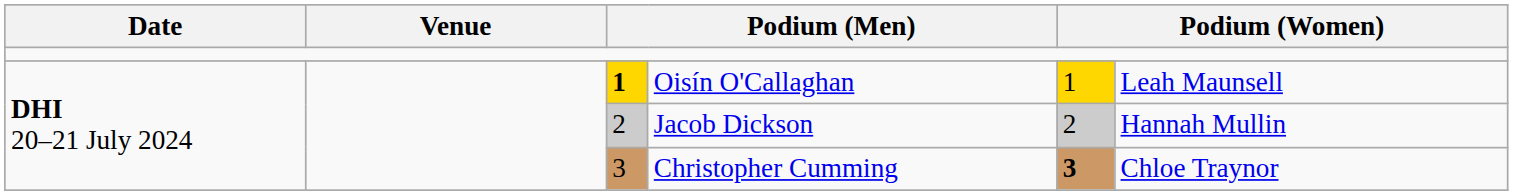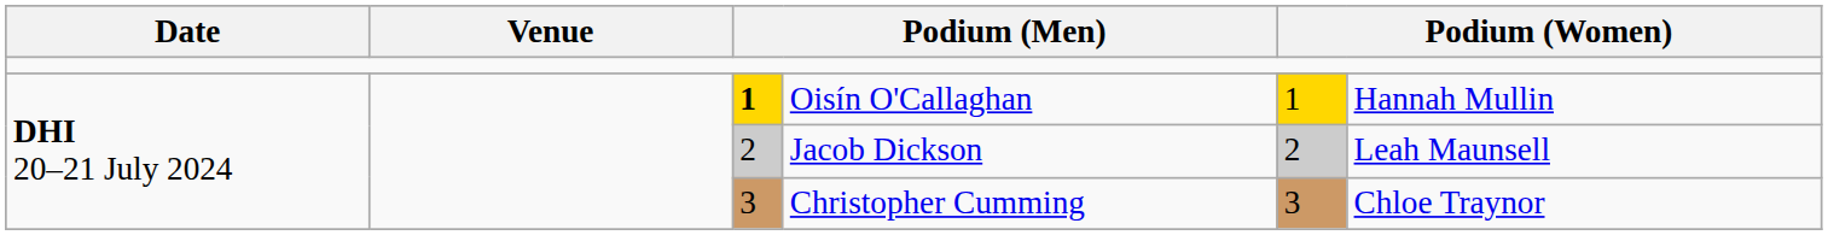Oisín O'Callaghan | column 6: Leah Maunsell -> Hannah Mullin
Jacob Dickson | column 6: Hannah Mullin -> Leah Maunsell
Christopher Cumming | column 5: bold -> normal
